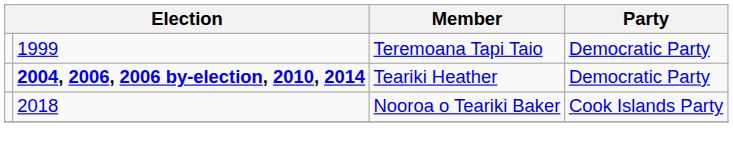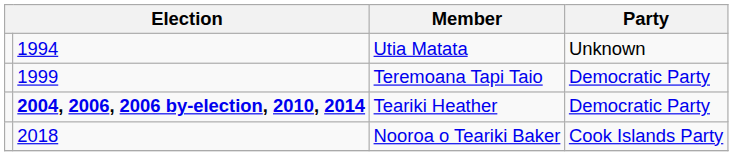+ row: 1994 | Utia Matata | Unknown
